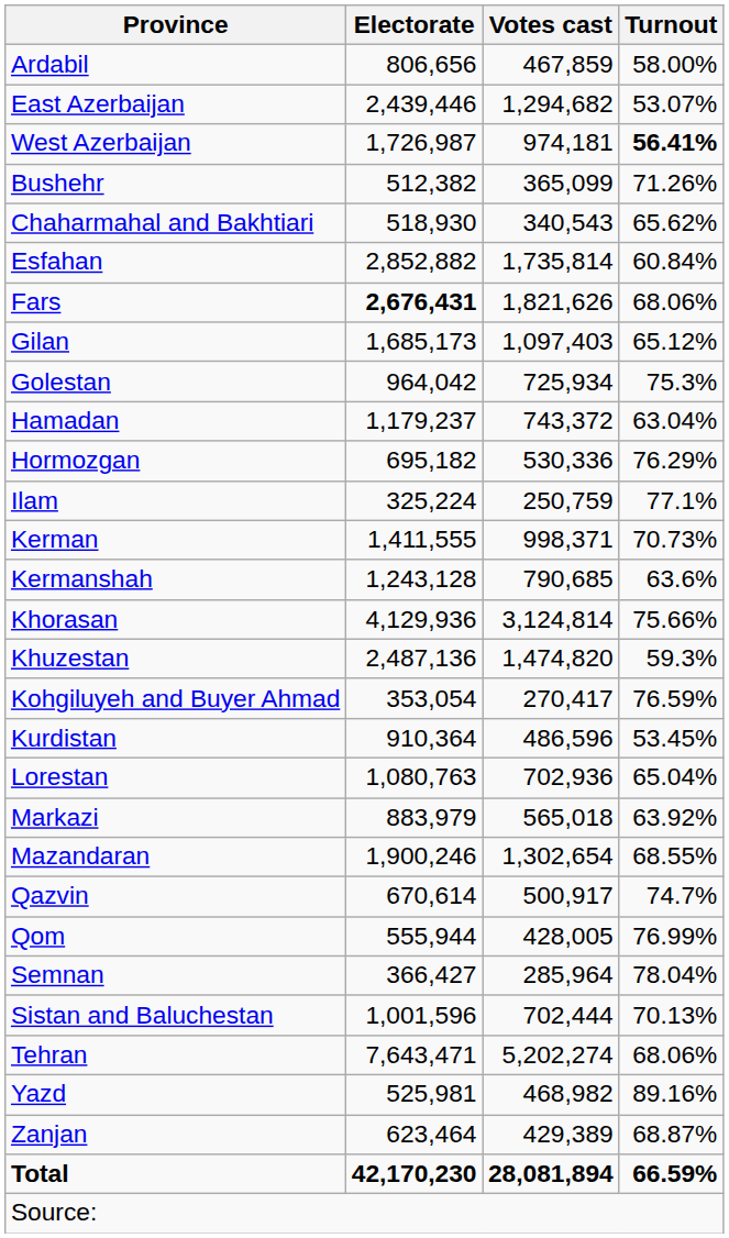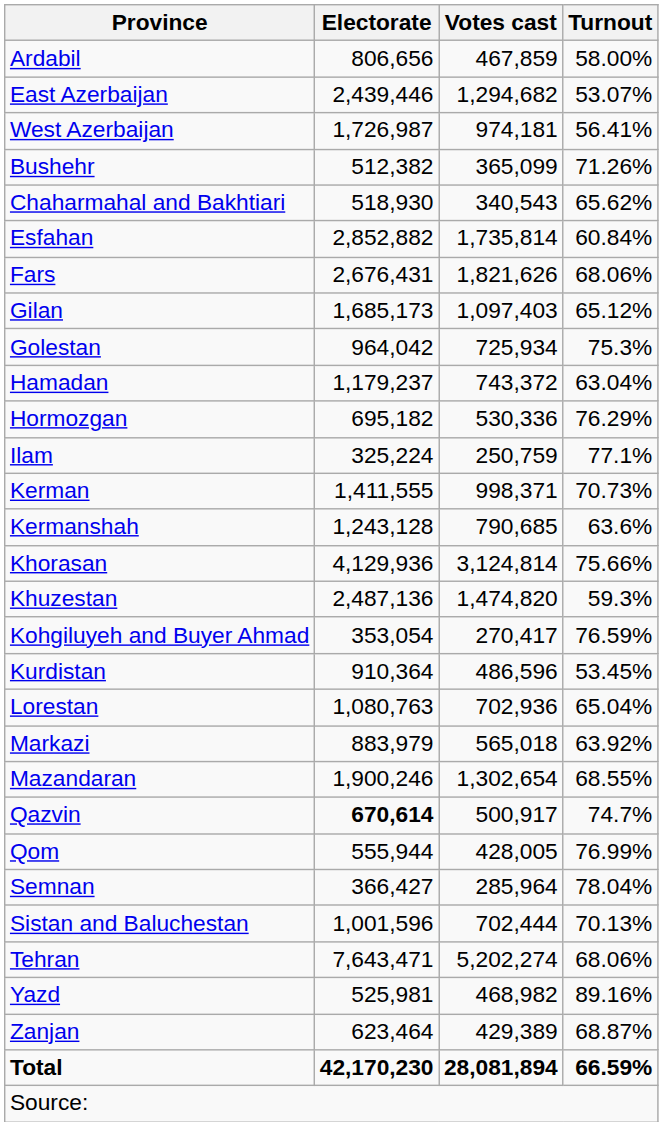West Azerbaijan | Turnout: bold -> normal
Fars | Electorate: bold -> normal
Qazvin | Electorate: normal -> bold
